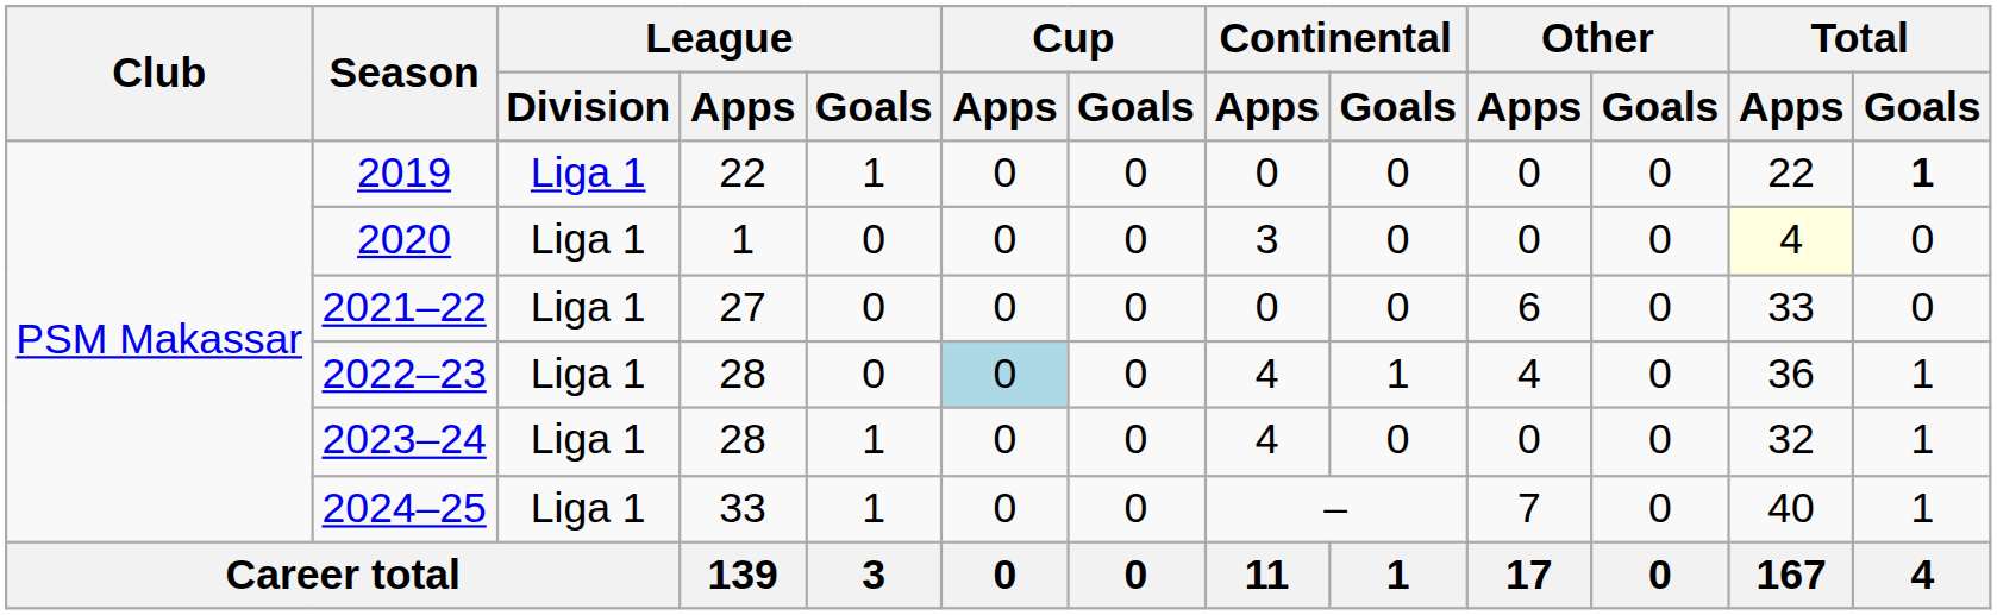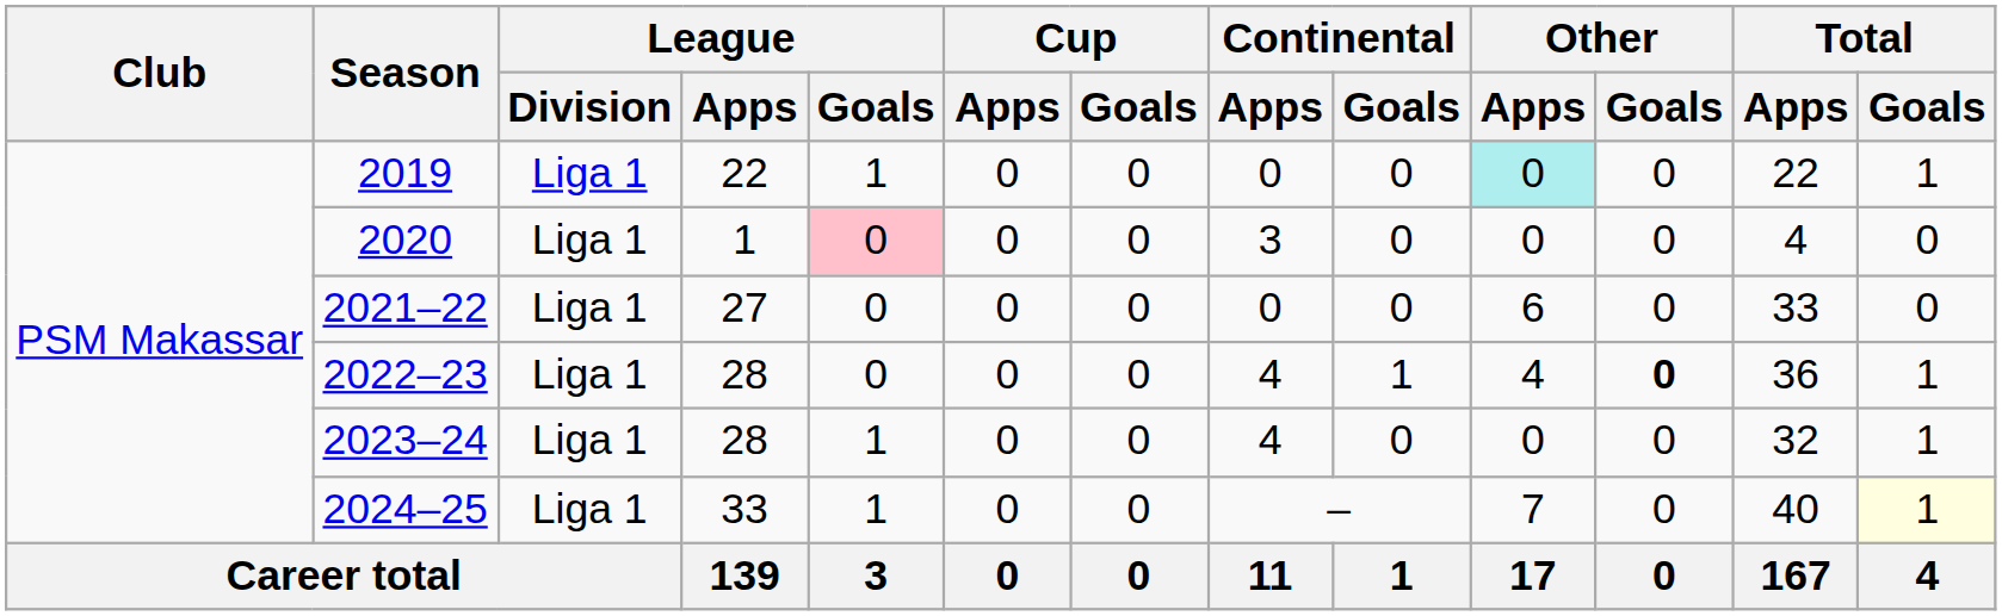2019 | Other / Apps: no background -> paleturquoise background
2019 | Total / Goals: bold -> normal
2020 | League / Goals: no background -> pink background
2020 | Total / Apps: lightyellow background -> no background
2022–23 | Cup / Apps: lightblue background -> no background
2022–23 | Other / Goals: normal -> bold
2024–25 | Total / Goals: no background -> lightyellow background
